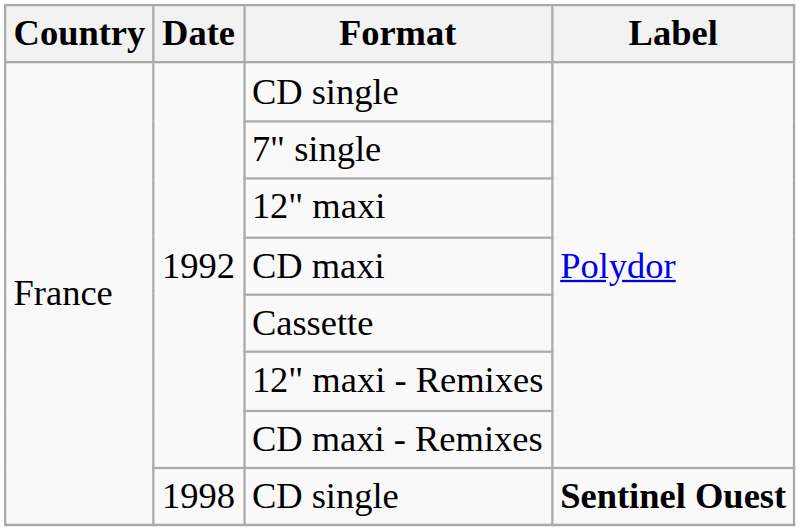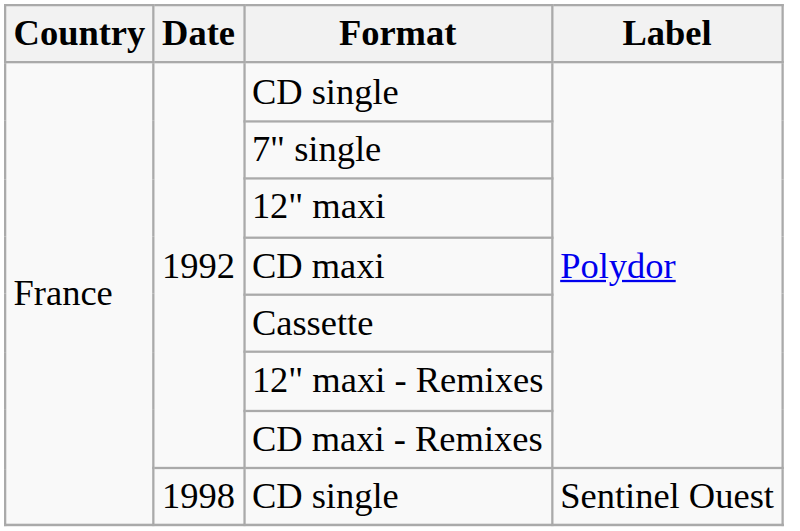1998 / CD single | Label: bold -> normal
